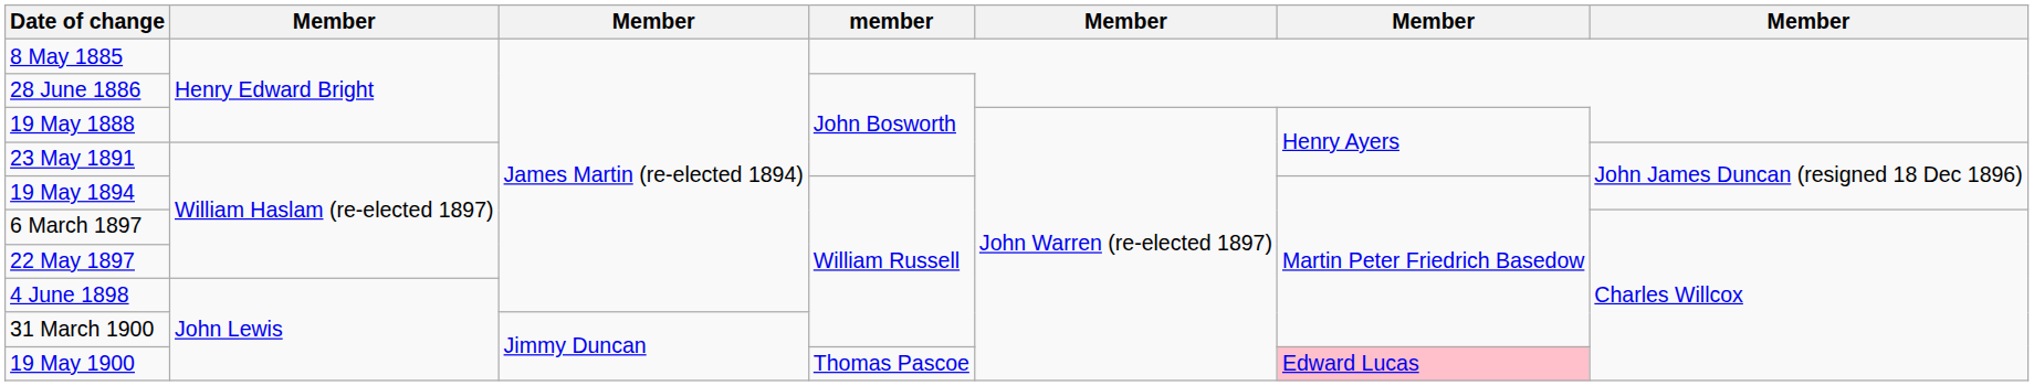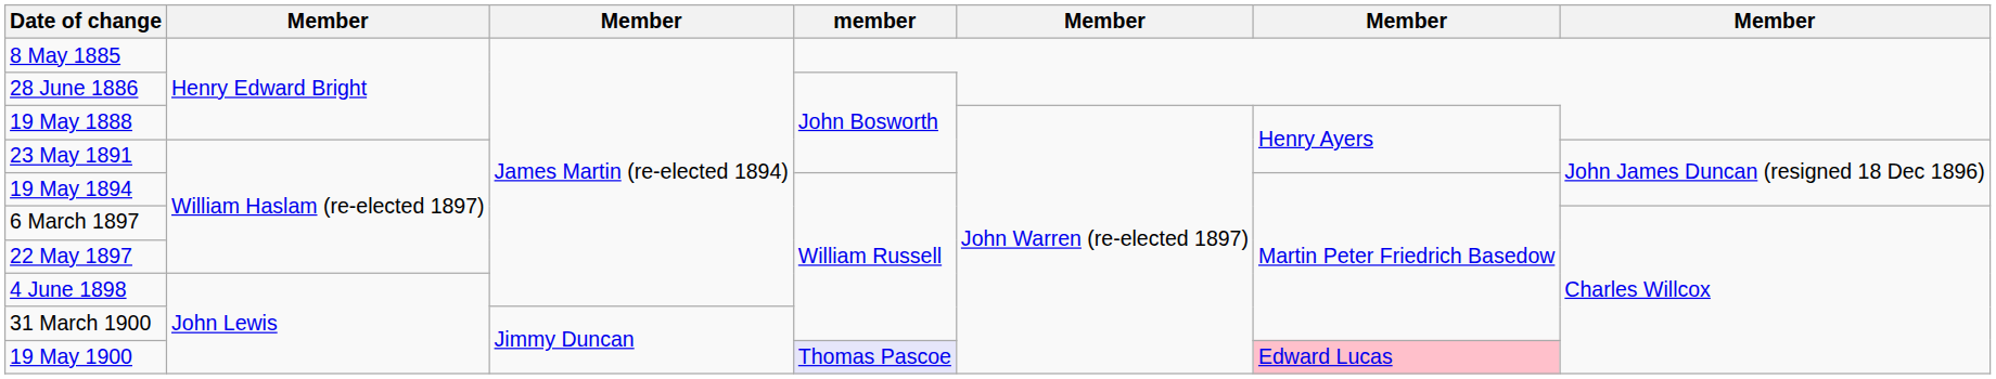19 May 1900 | member: no background -> lavender background
